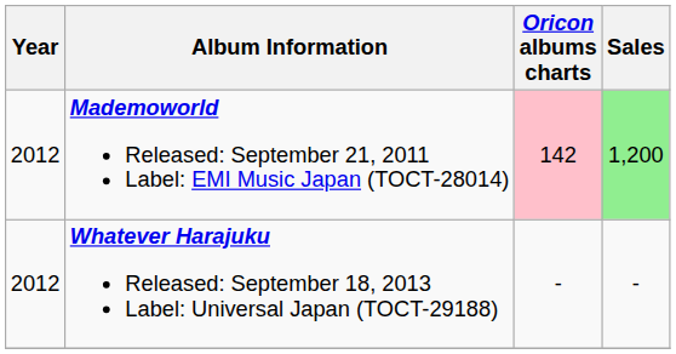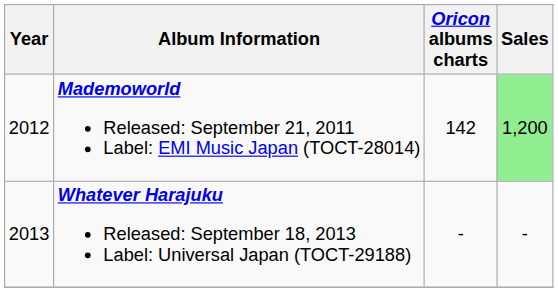row 2 | Oricon albums charts: pink background -> no background
row 3 | Year: 2012 -> 2013
